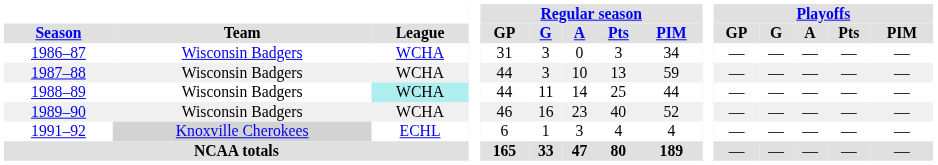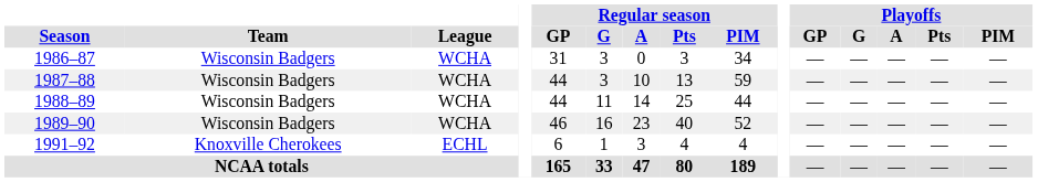1988–89 | League: paleturquoise background -> no background
1991–92 | Team: lightgrey background -> no background
